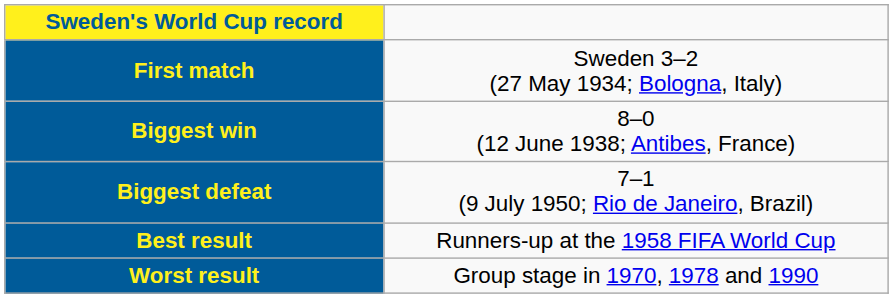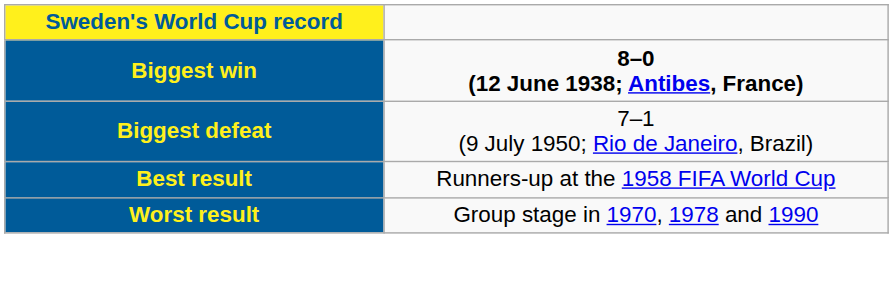- row: First match | Sweden 3–2 (27 May 1934; Bologna, Italy)
Biggest win | column 2: normal -> bold
